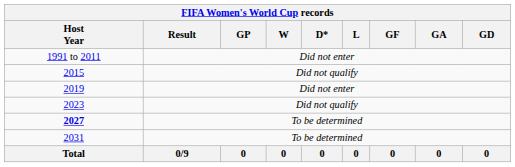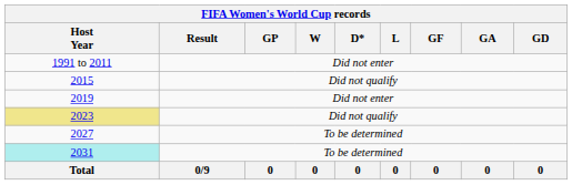2023 | Host Year: no background -> khaki background
2027 | Host Year: bold -> normal
2031 | Host Year: no background -> paleturquoise background
